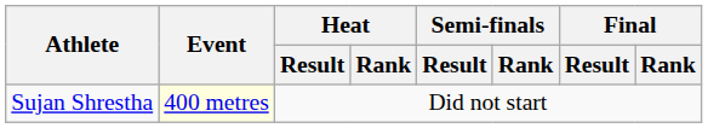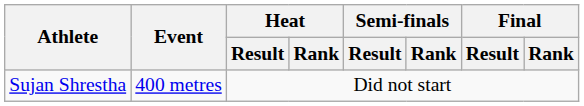Sujan Shrestha | Event: lightyellow background -> no background
